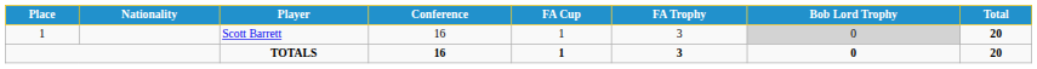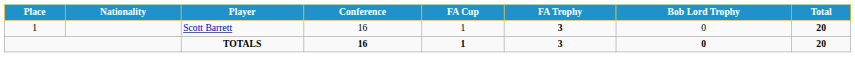Scott Barrett | FA Trophy: normal -> bold
Scott Barrett | Bob Lord Trophy: lightgrey background -> no background
